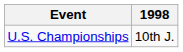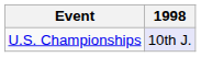U.S. Championships | 1998: no background -> lavender background
